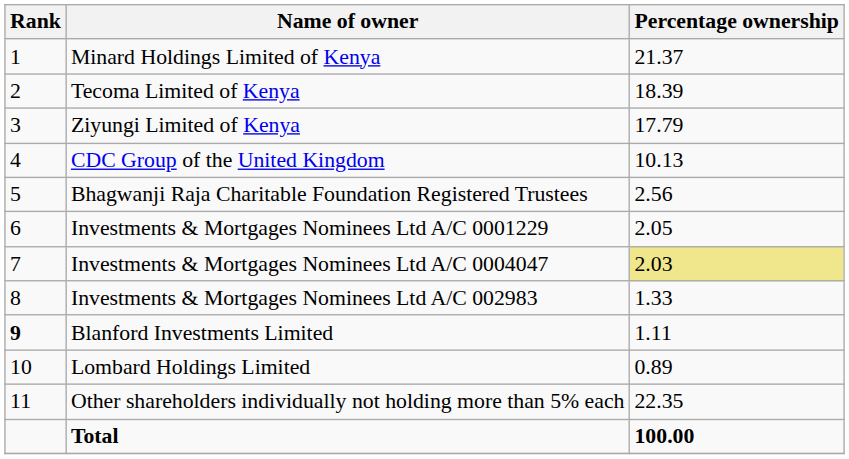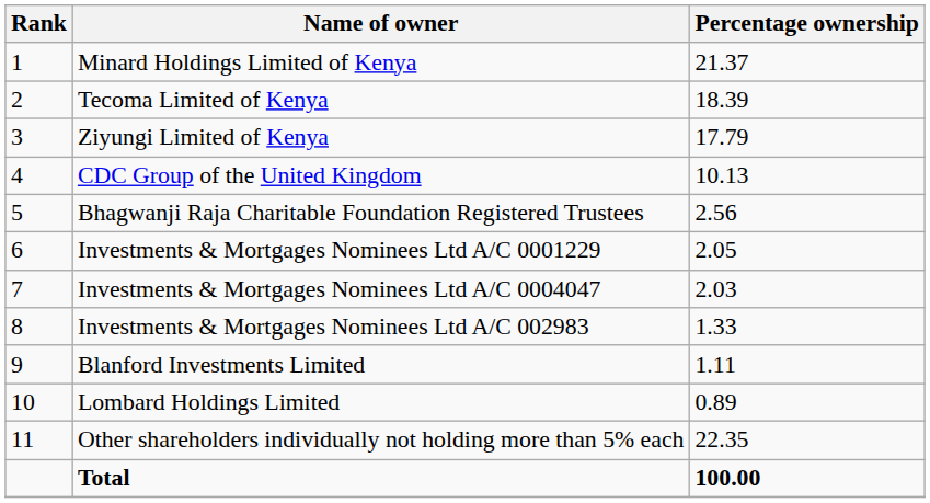Investments & Mortgages Nominees Ltd A/C 0004047 | Percentage ownership: khaki background -> no background
Blanford Investments Limited | Rank: bold -> normal
